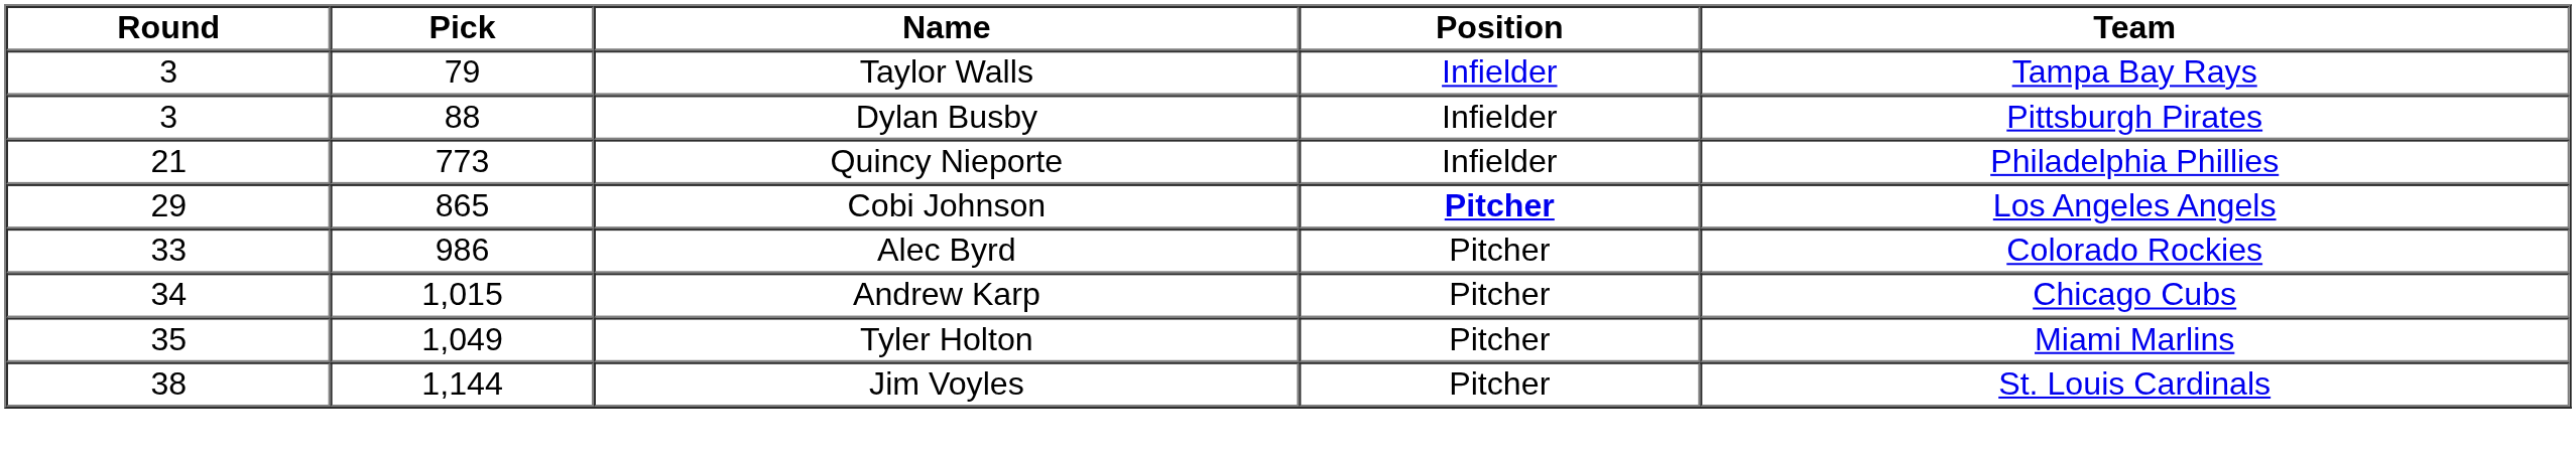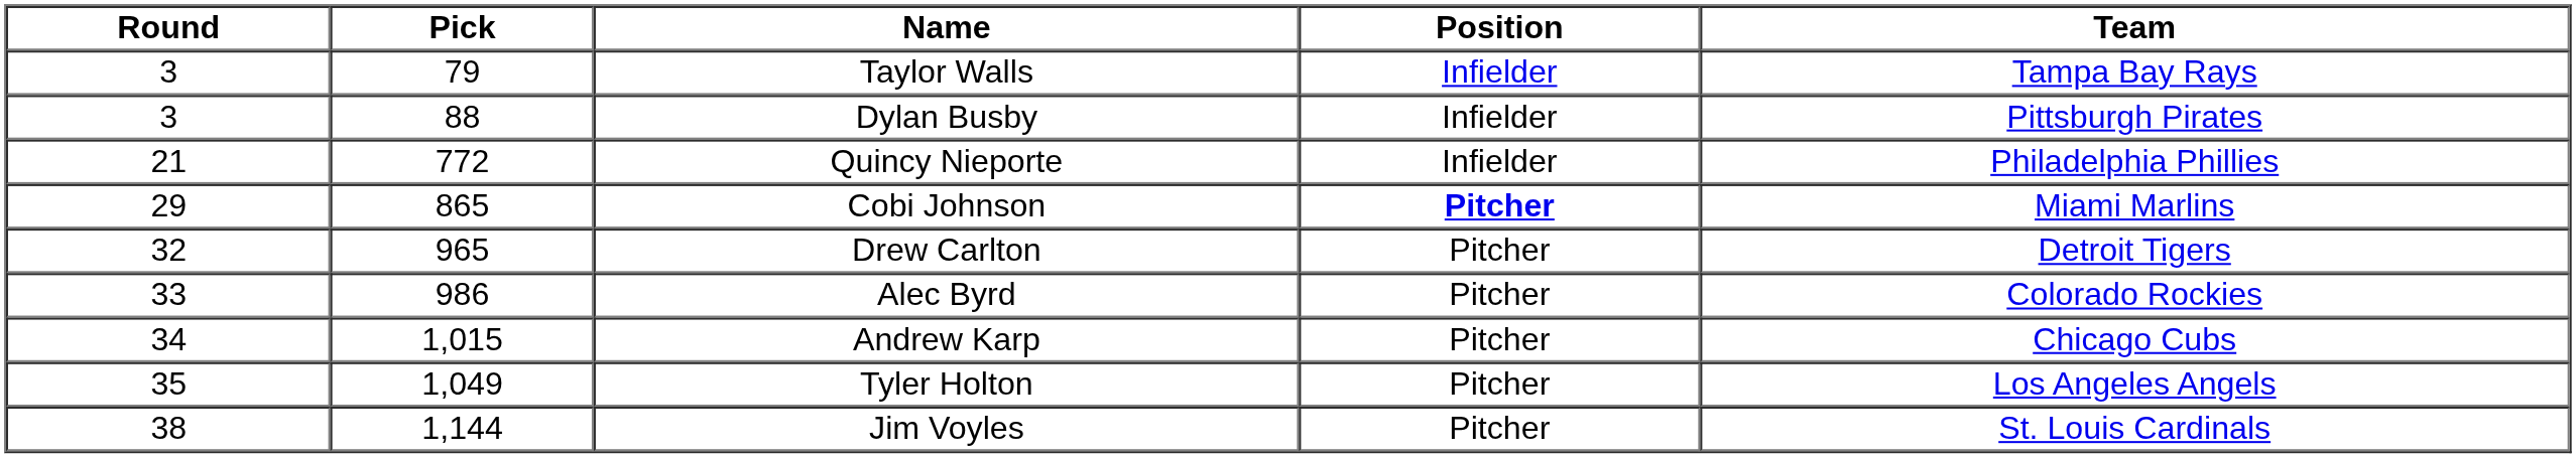Quincy Nieporte | Pick: 773 -> 772
Cobi Johnson | Team: Los Angeles Angels -> Miami Marlins
+ row: 32 | 965 | Drew Carlton | Pitcher | Detroit Tigers
Tyler Holton | Team: Miami Marlins -> Los Angeles Angels
